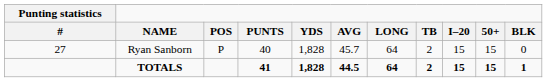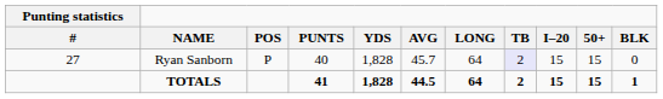Ryan Sanborn | TB: no background -> lavender background
